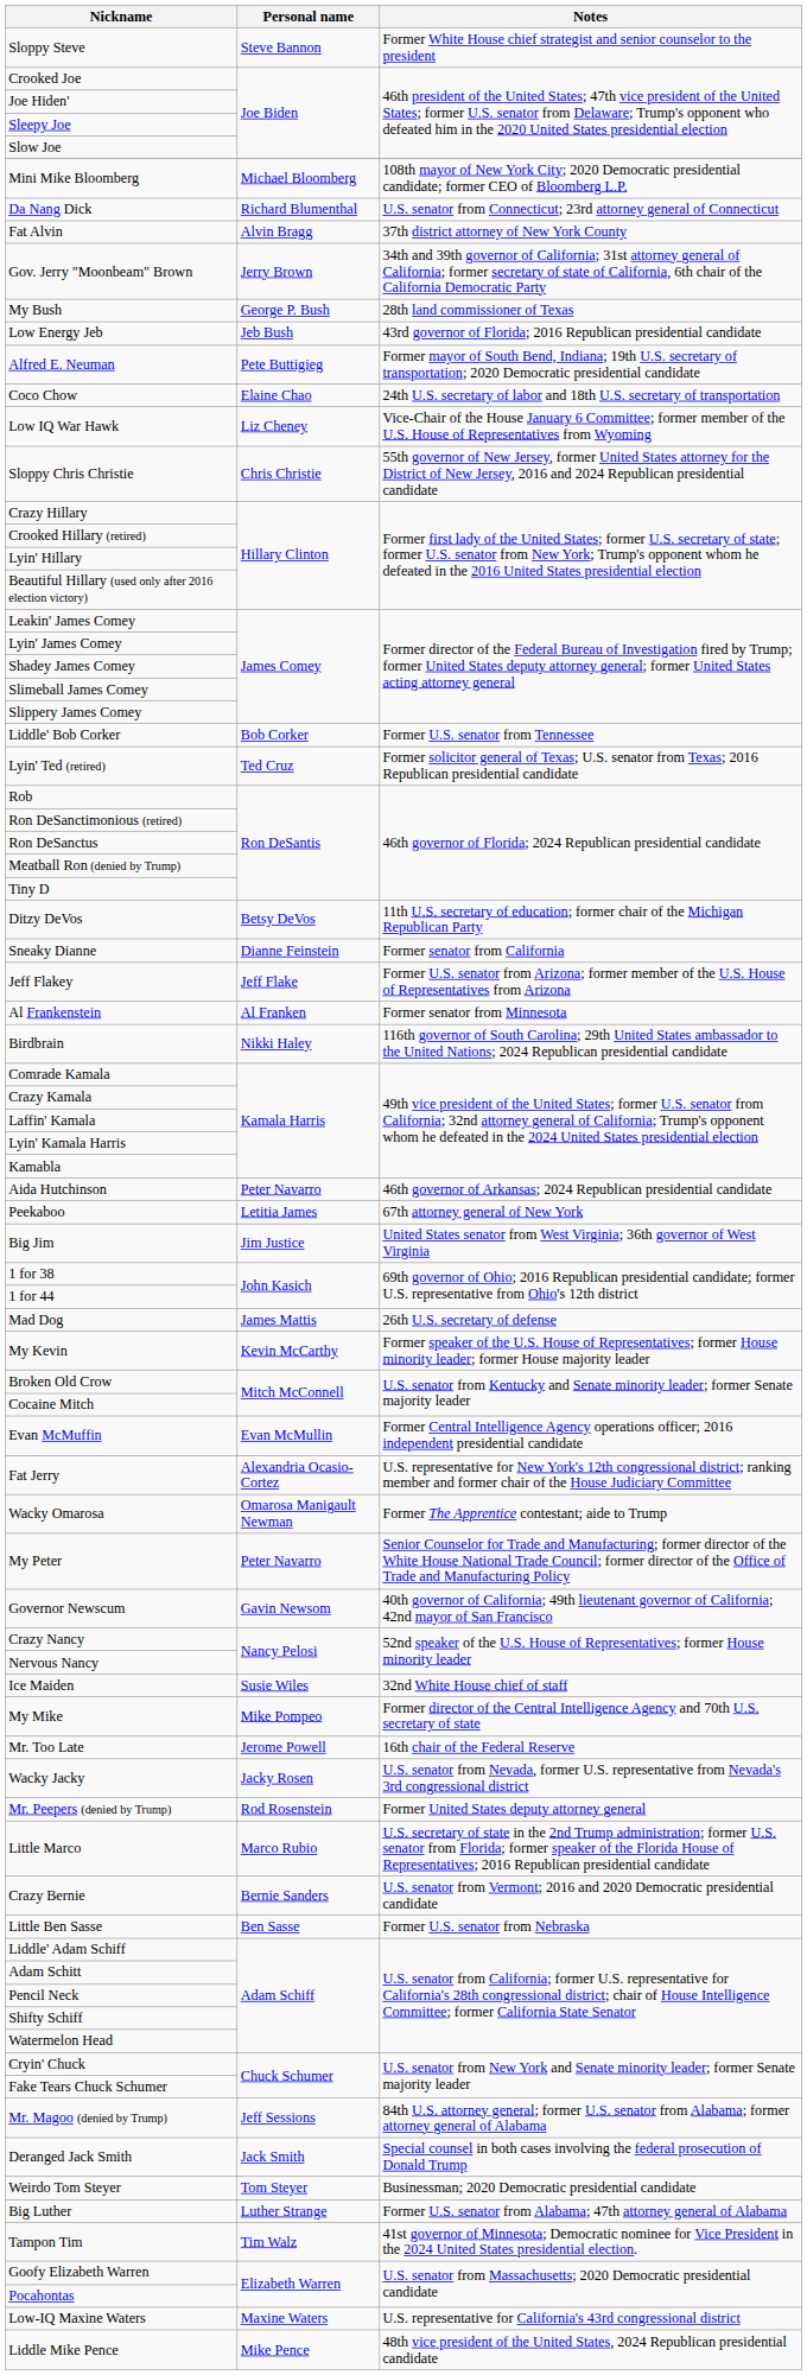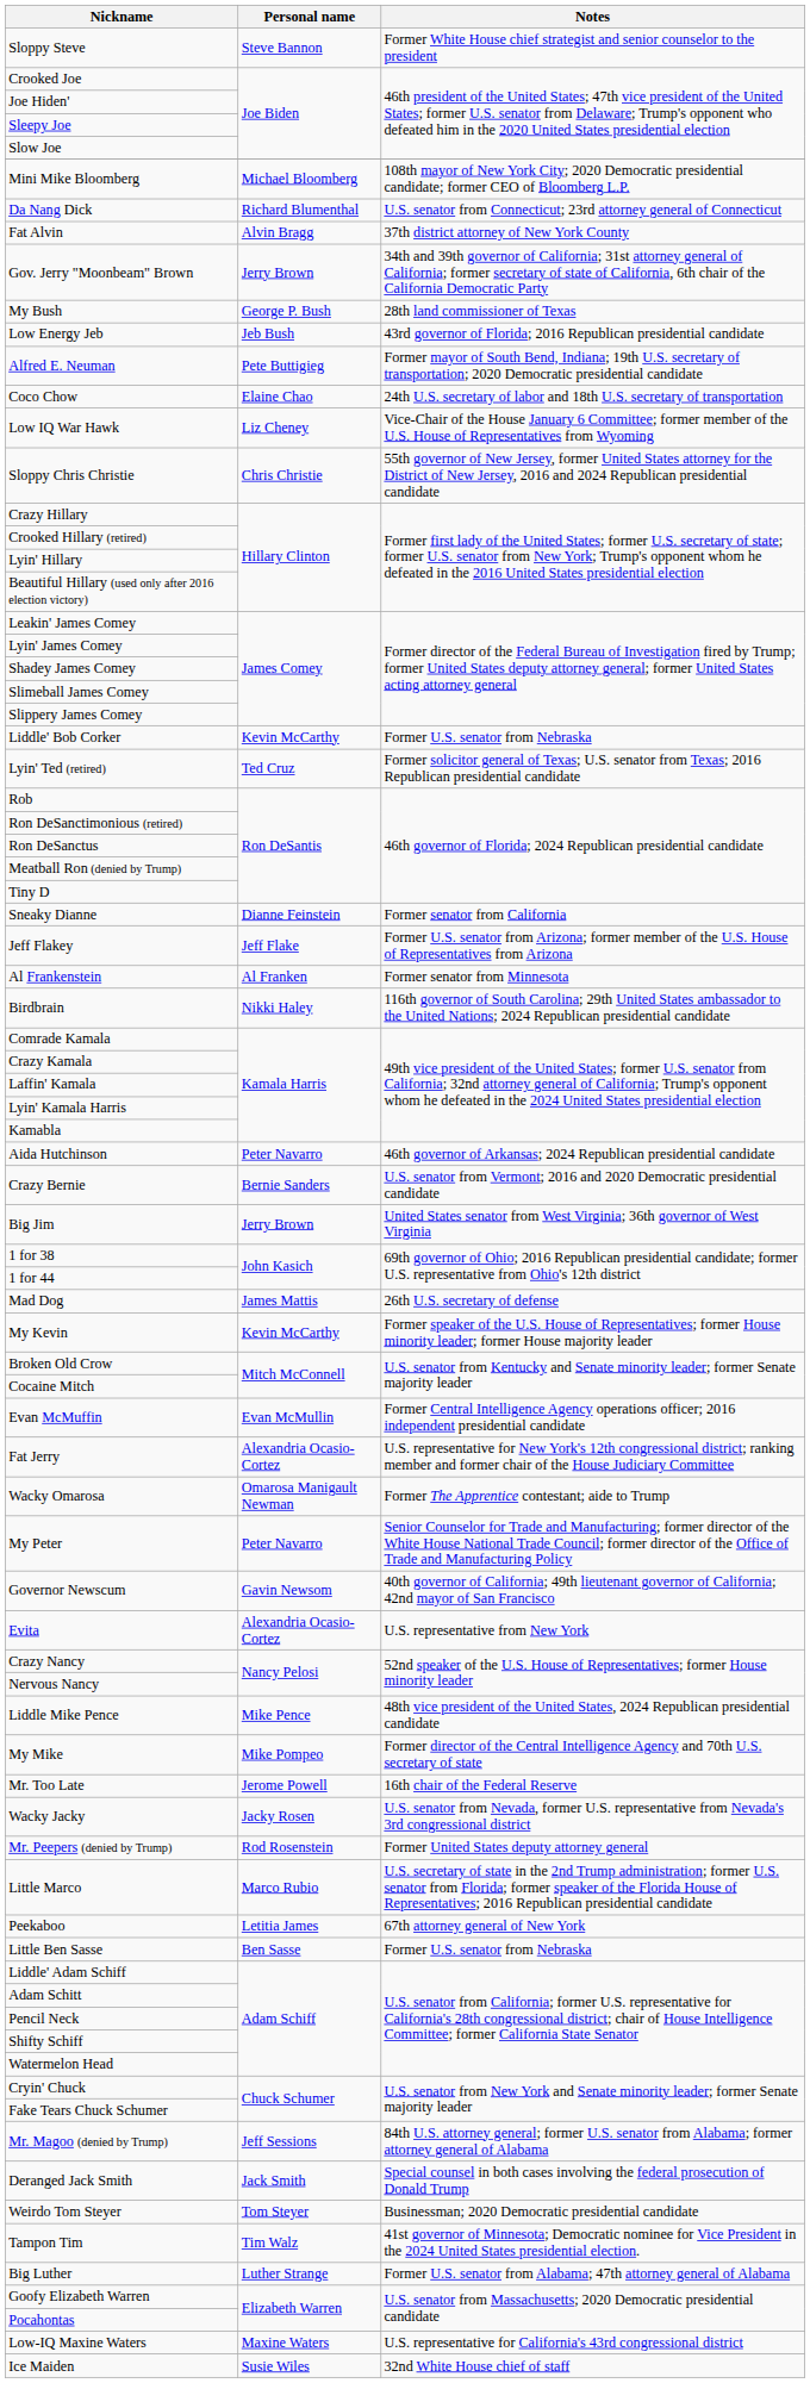Liddle' Bob Corker | Personal name: Bob Corker -> Kevin McCarthy
Liddle' Bob Corker | Notes: Former U.S. senator from Tennessee -> Former U.S. senator from Nebraska
- row: Ditzy DeVos | Betsy DeVos | 11th U.S. secretary of education; former chair of the Michigan Republican Party
rows swapped: Peekaboo <-> Crazy Bernie
Big Jim | Personal name: Jim Justice -> Jerry Brown
+ row: Evita | Alexandria Ocasio-Cortez | U.S. representative from New York
rows swapped: Liddle Mike Pence <-> Ice Maiden
rows swapped: Big Luther <-> Tampon Tim
